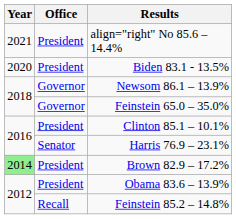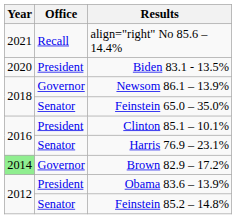align="right" No 85.6 – 14.4% | Office: President -> Recall
Feinstein 65.0 – 35.0% | Office: Governor -> Senator
Brown 82.9 – 17.2% | Office: President -> Governor
Feinstein 85.2 – 14.8% | Office: Recall -> Senator
